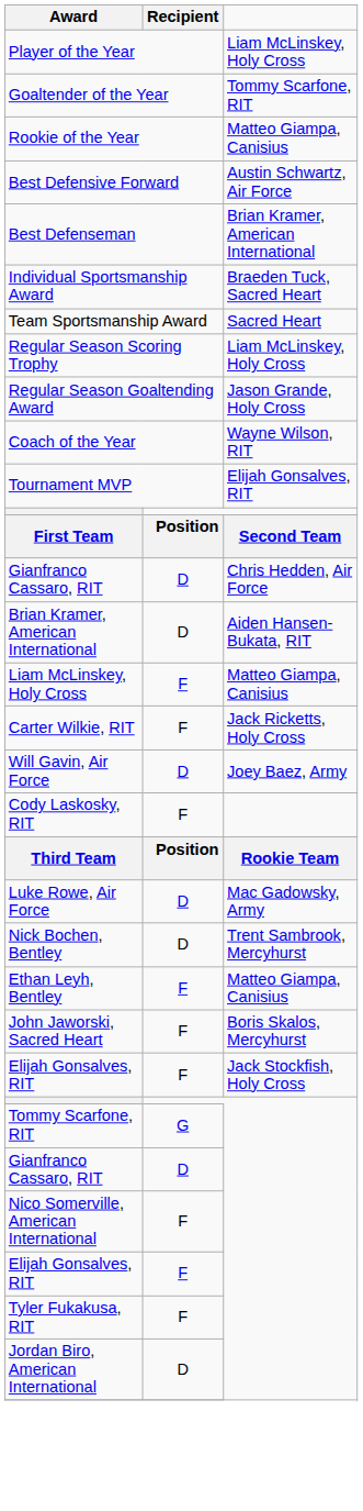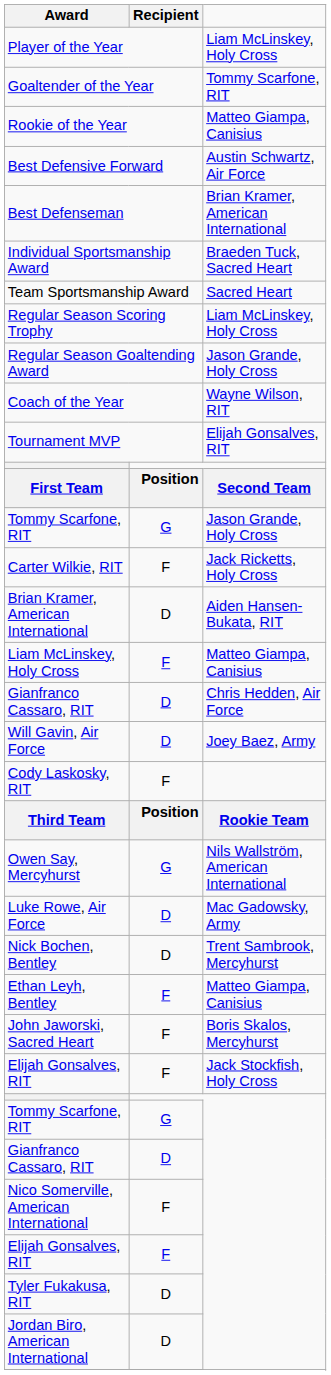+ row: Tommy Scarfone, RIT | G | Jason Grande, Holy Cross
rows swapped: Gianfranco Cassaro, RIT / Chris Hedden, Air Force <-> Carter Wilkie, RIT
+ row: Owen Say, Mercyhurst | G | Nils Wallström, American International
Tyler Fukakusa, RIT | Recipient: F -> D
